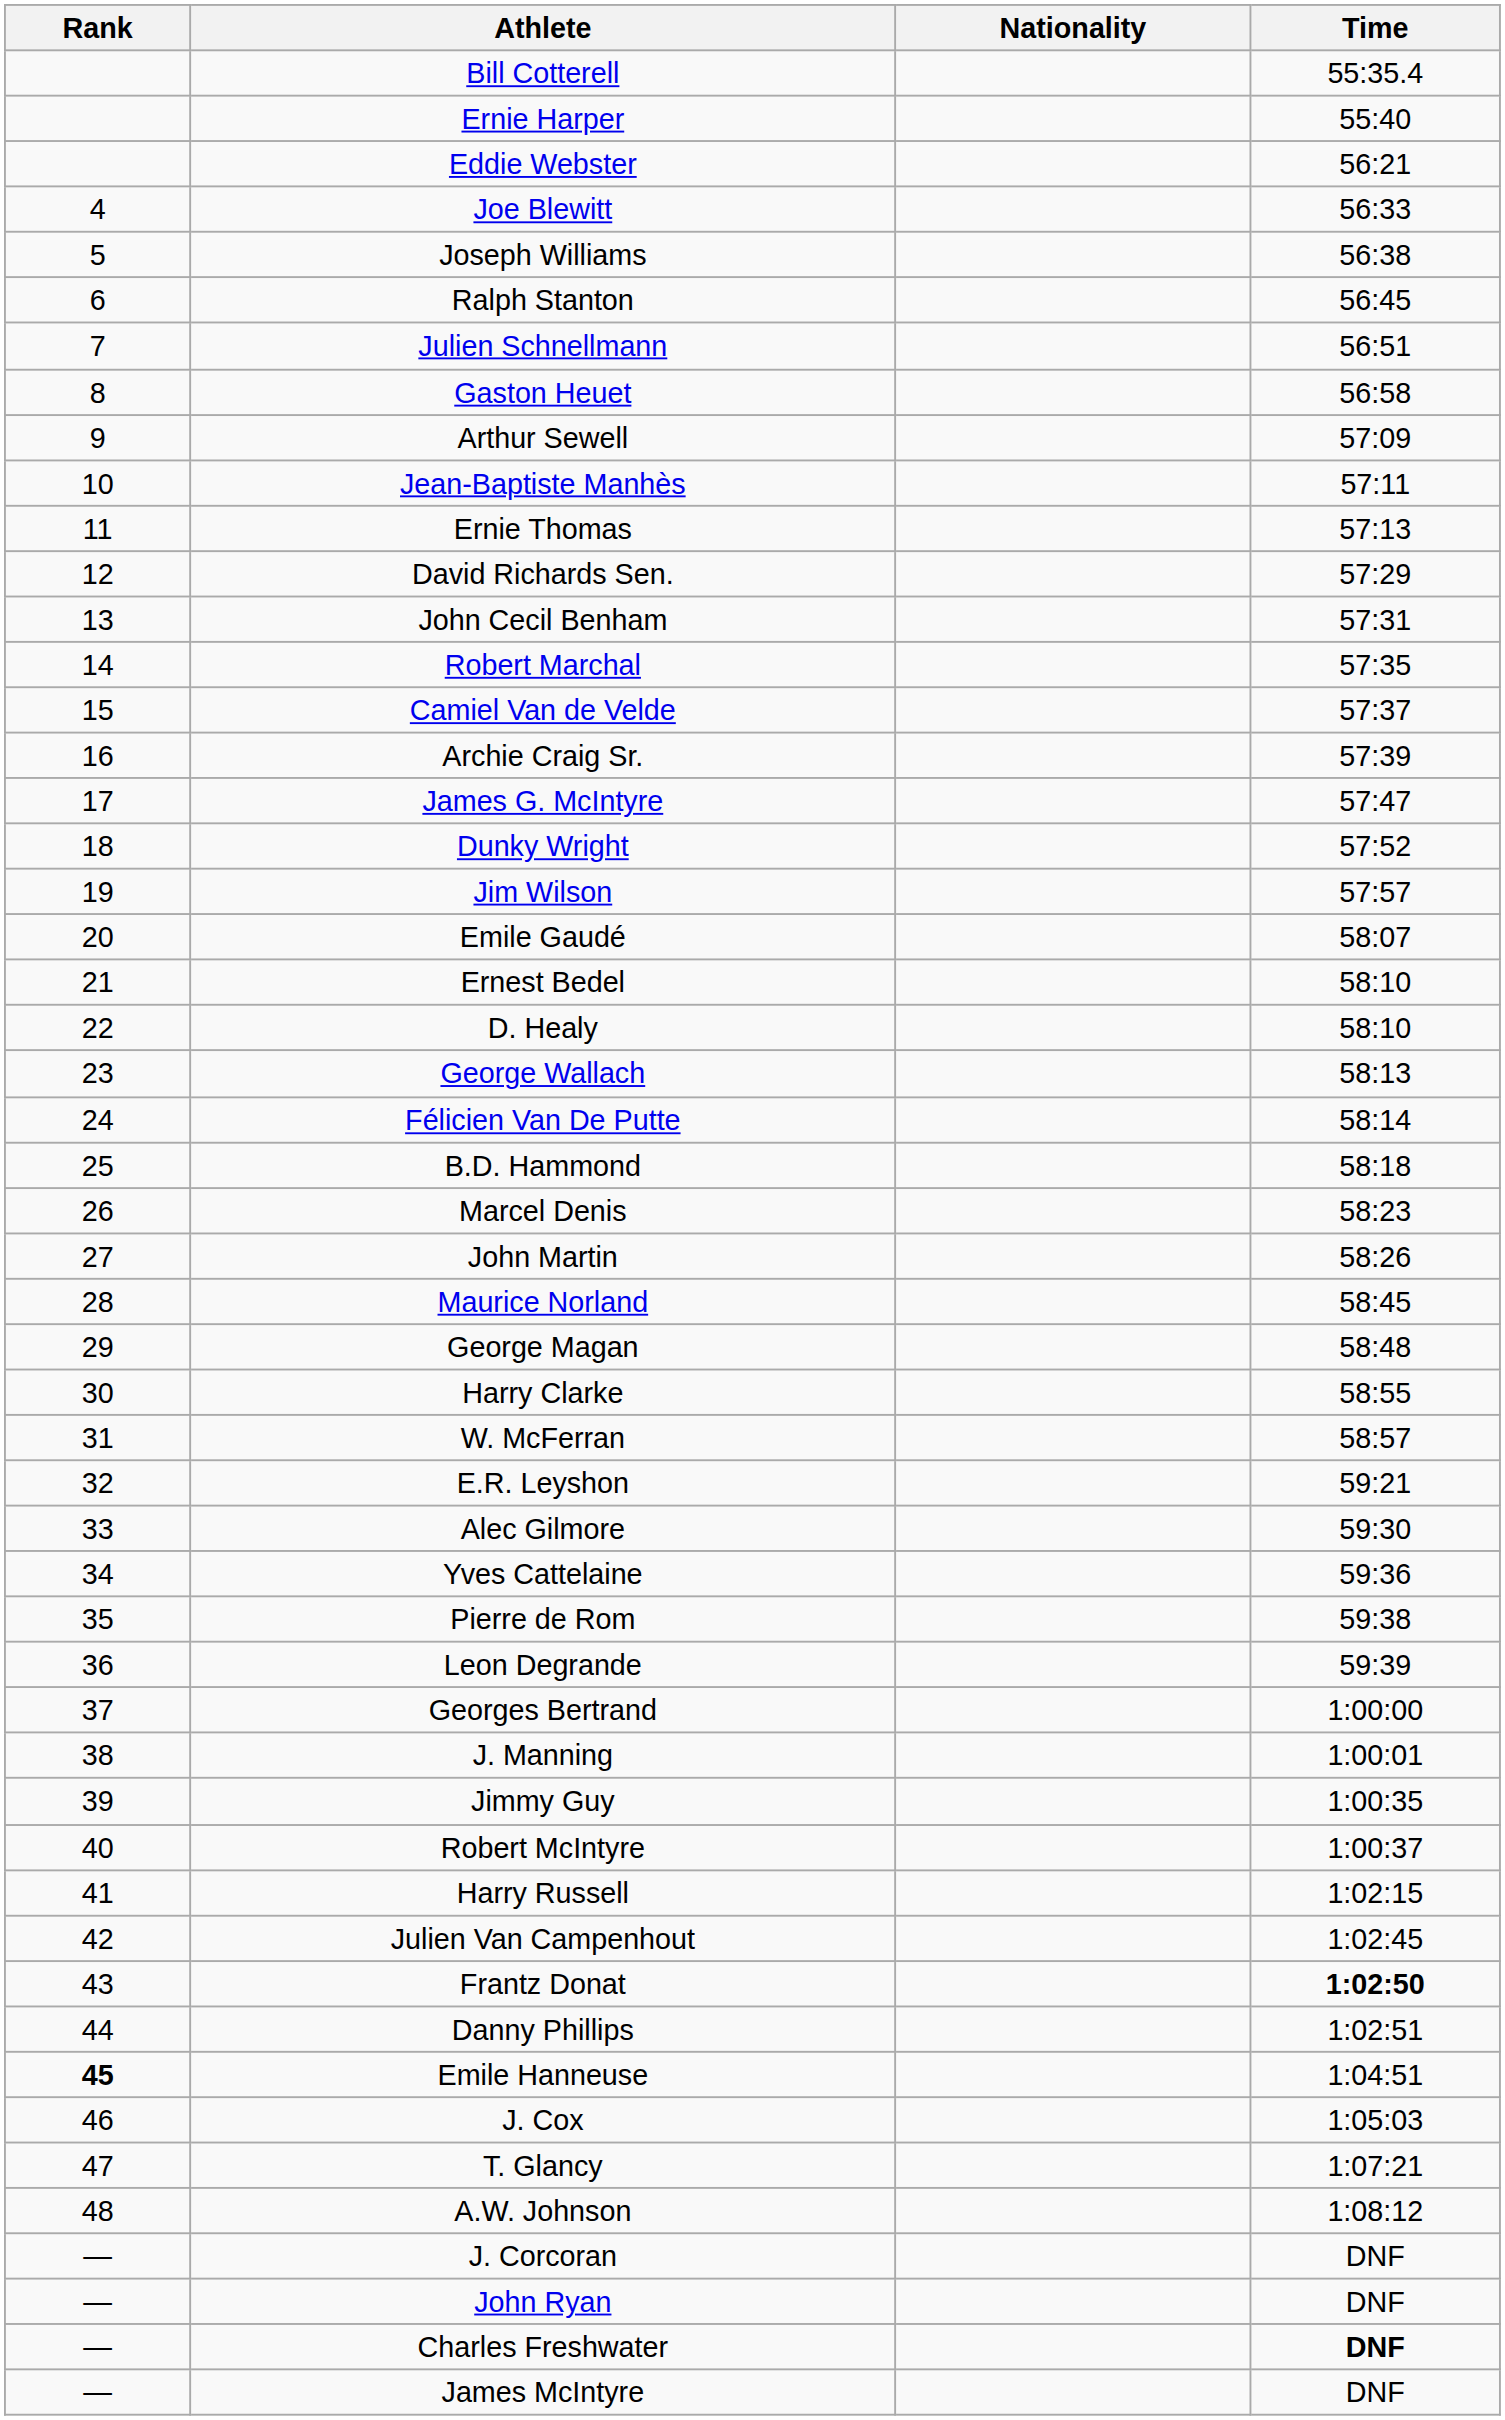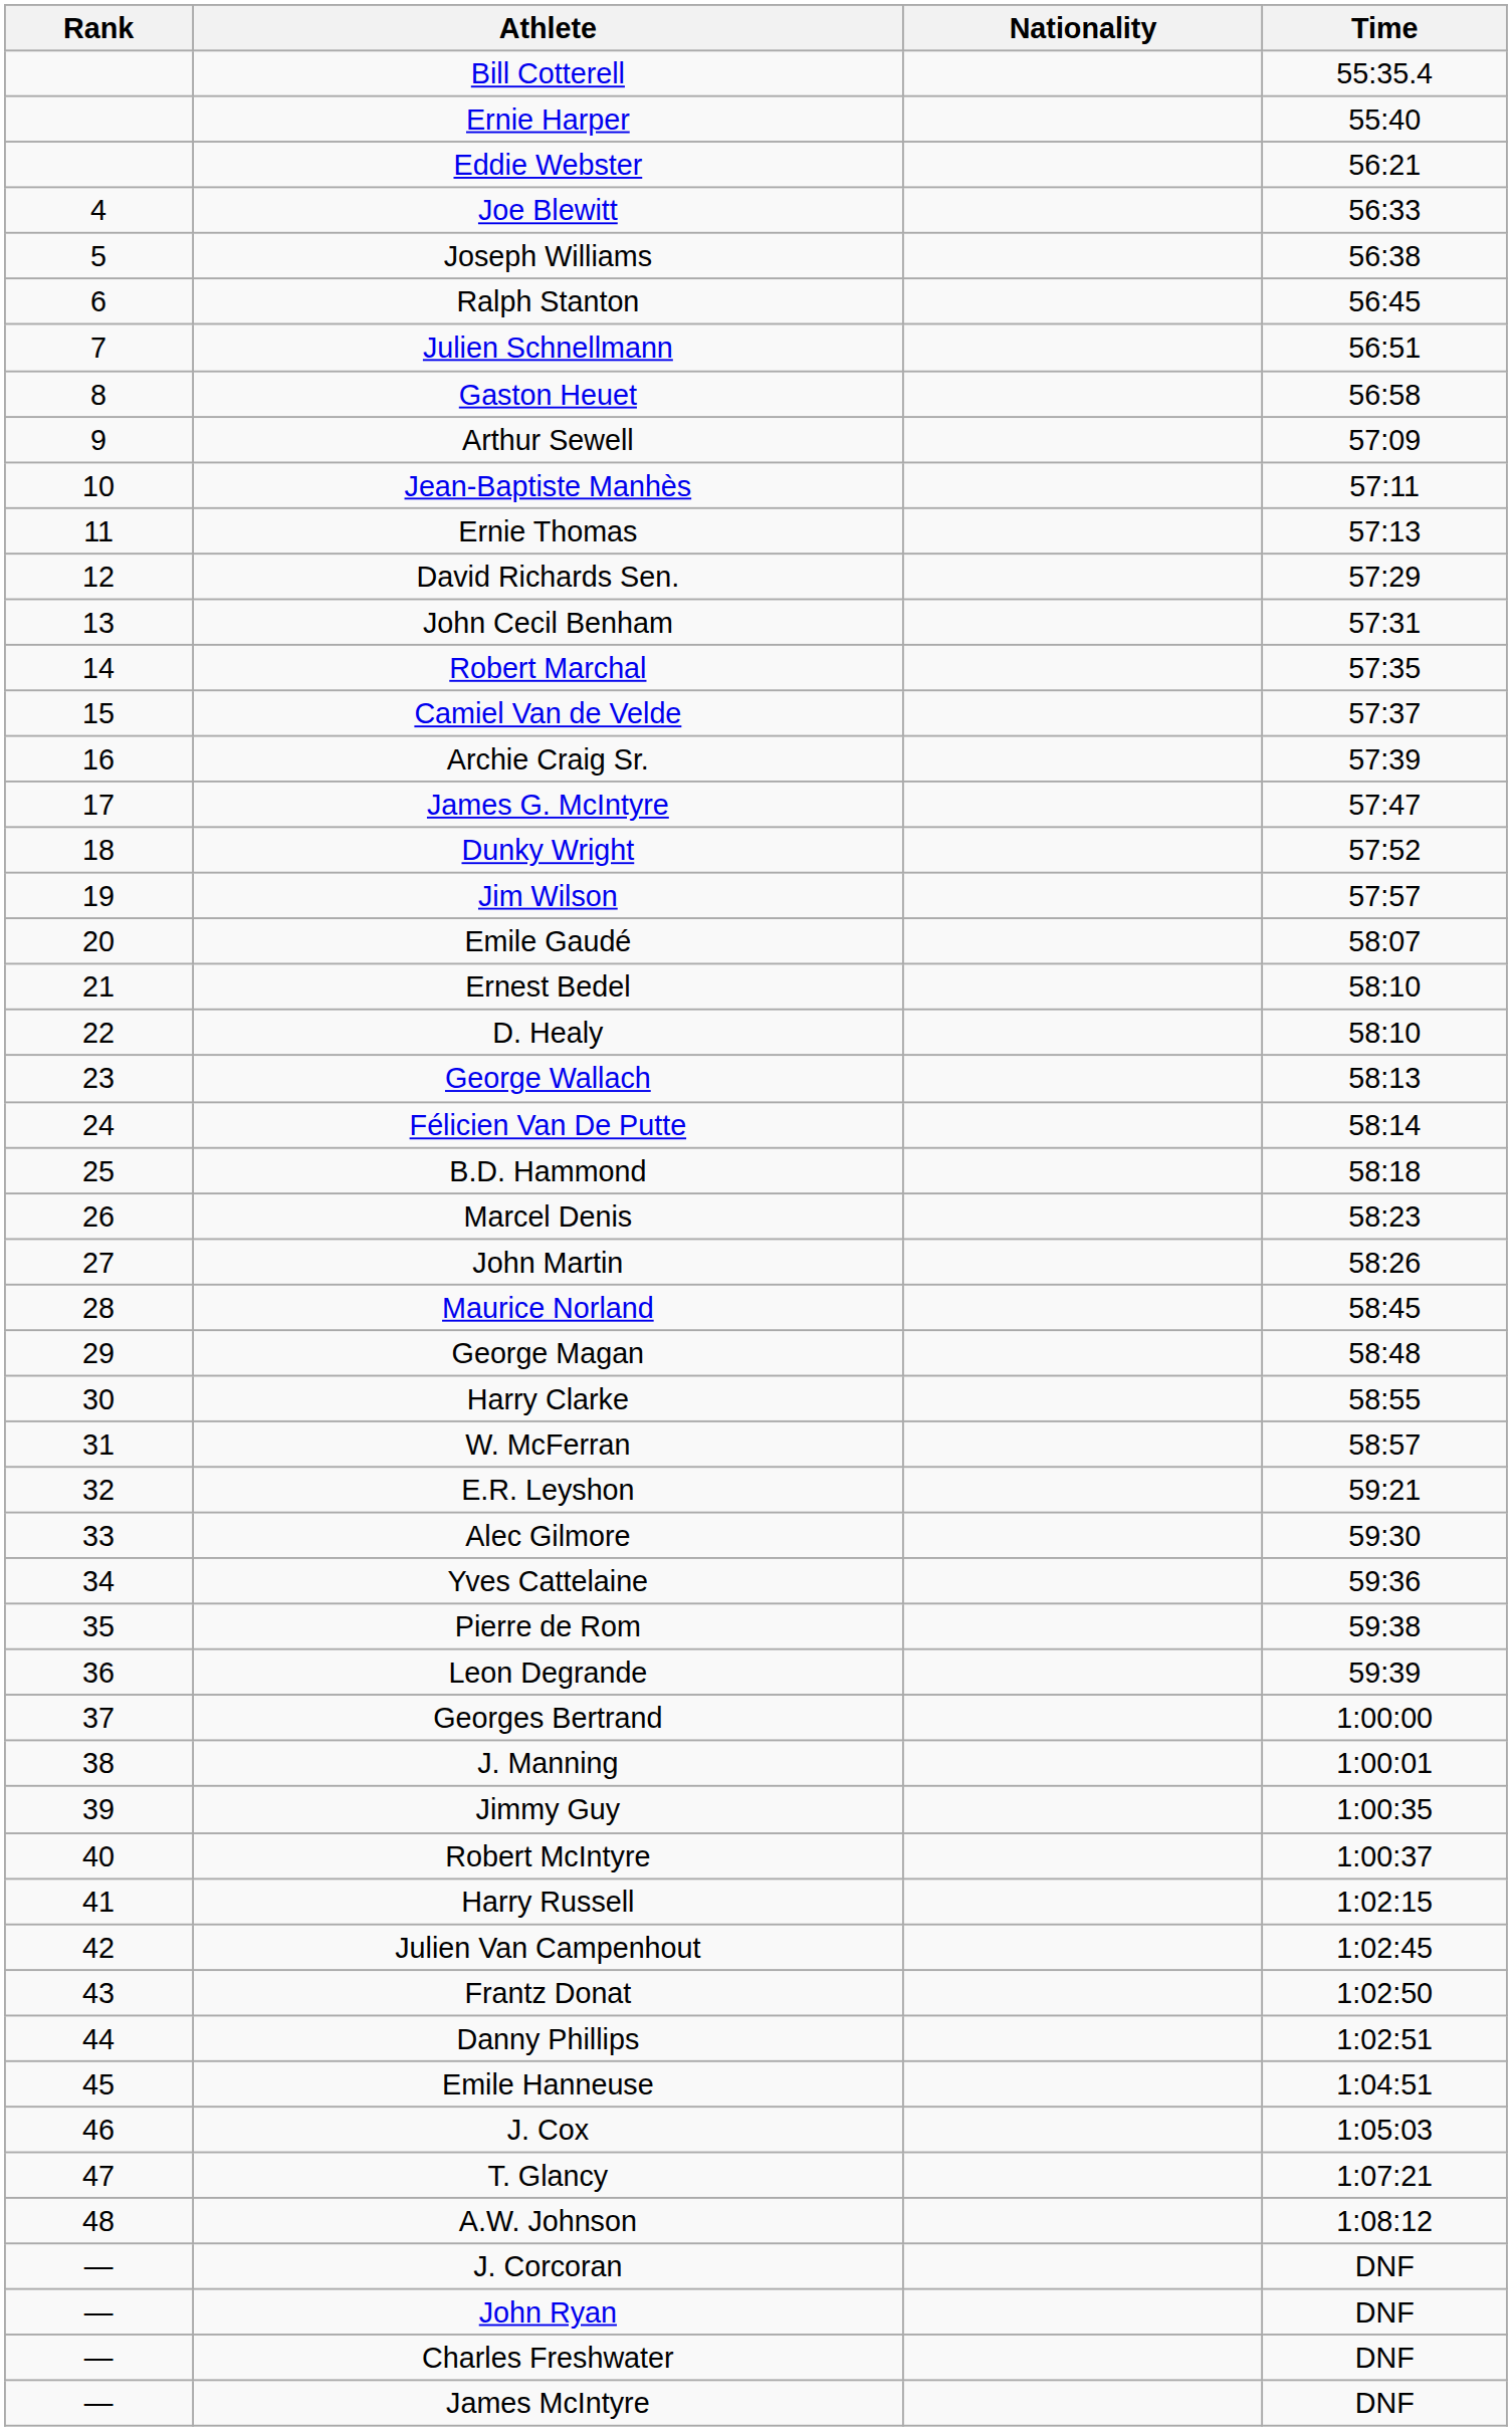Frantz Donat | Time: bold -> normal
Emile Hanneuse | Rank: bold -> normal
Charles Freshwater | Time: bold -> normal
